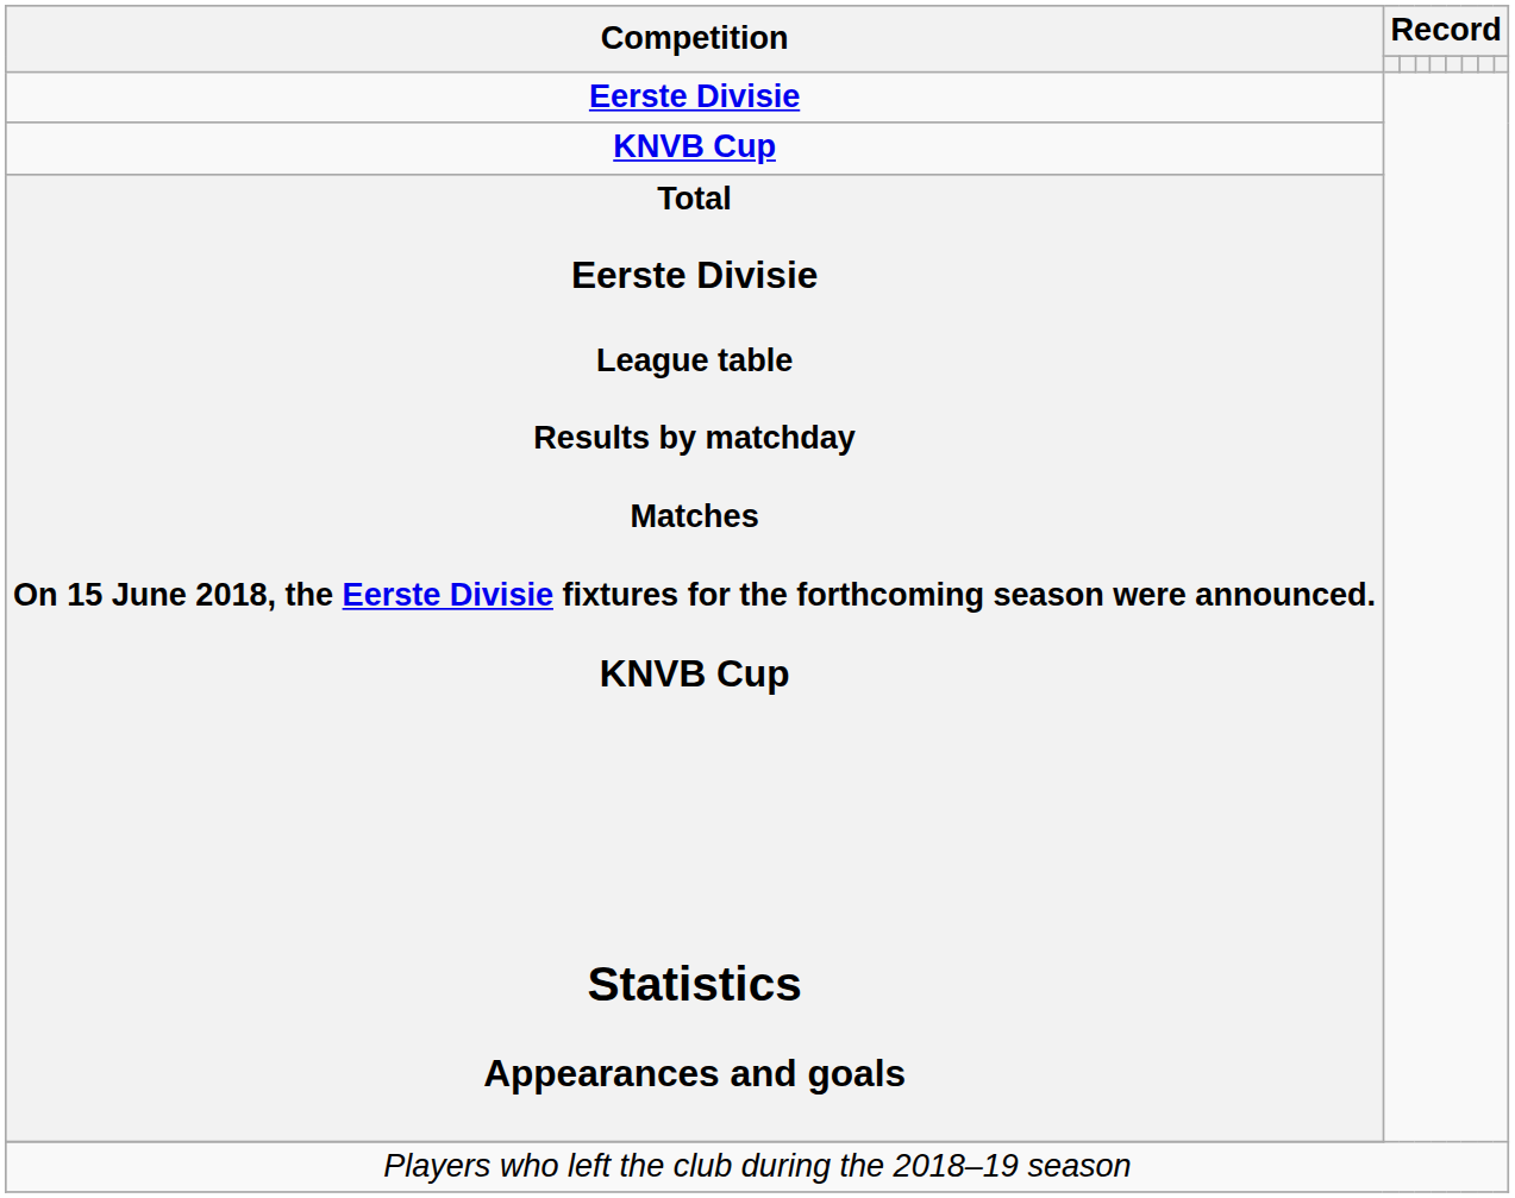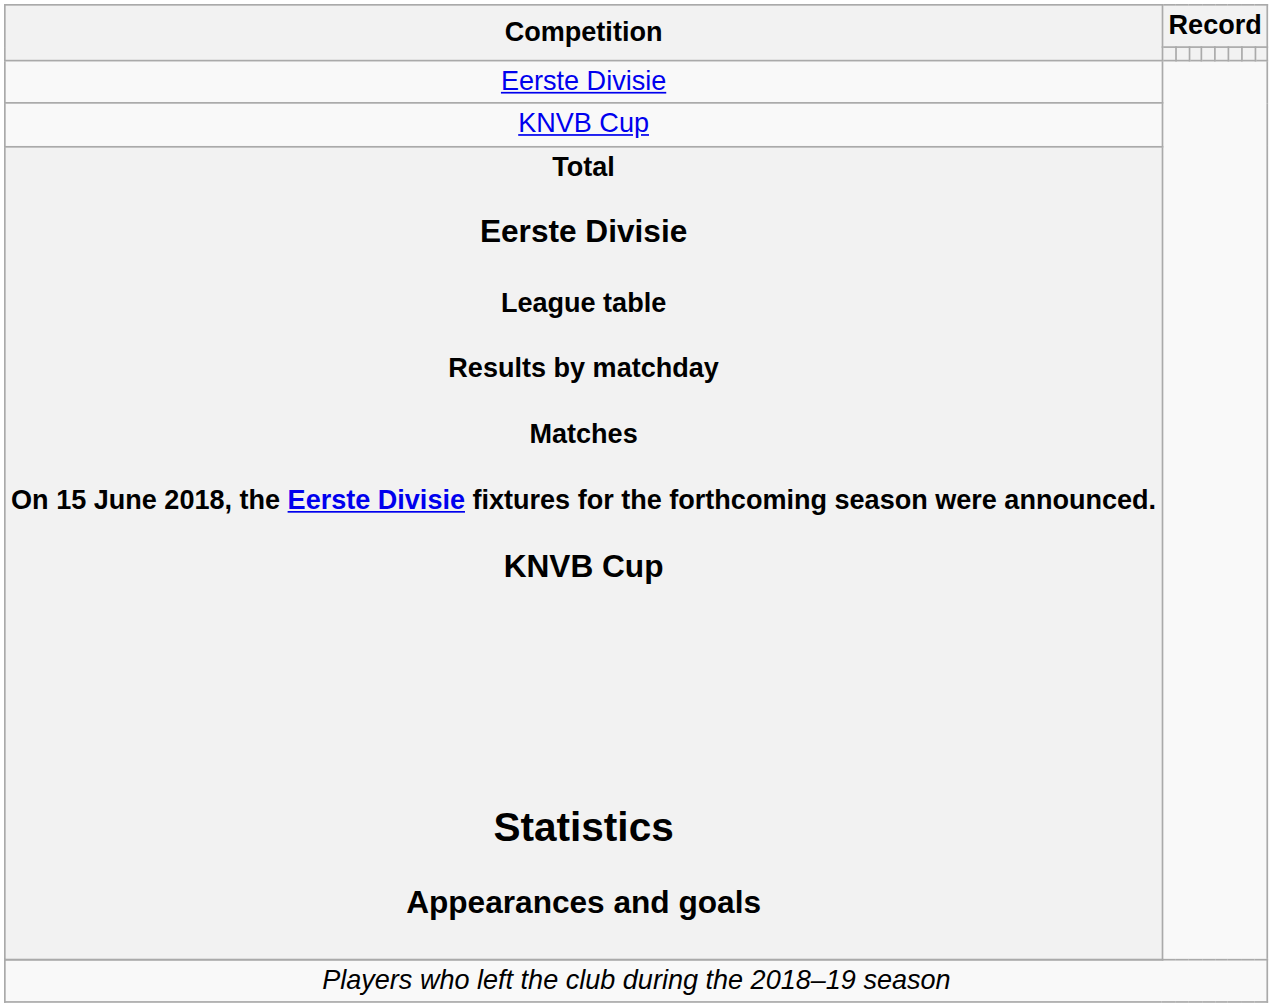Eerste Divisie | Competition: bold -> normal
KNVB Cup | Competition: bold -> normal
